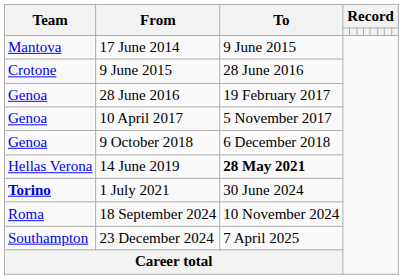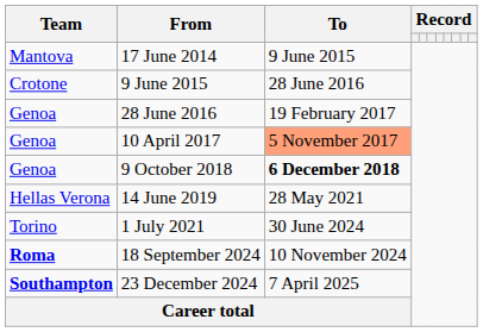10 April 2017 | To: no background -> lightsalmon background
9 October 2018 | To: normal -> bold
14 June 2019 | To: bold -> normal
1 July 2021 | Team: bold -> normal
18 September 2024 | Team: normal -> bold
23 December 2024 | Team: normal -> bold
